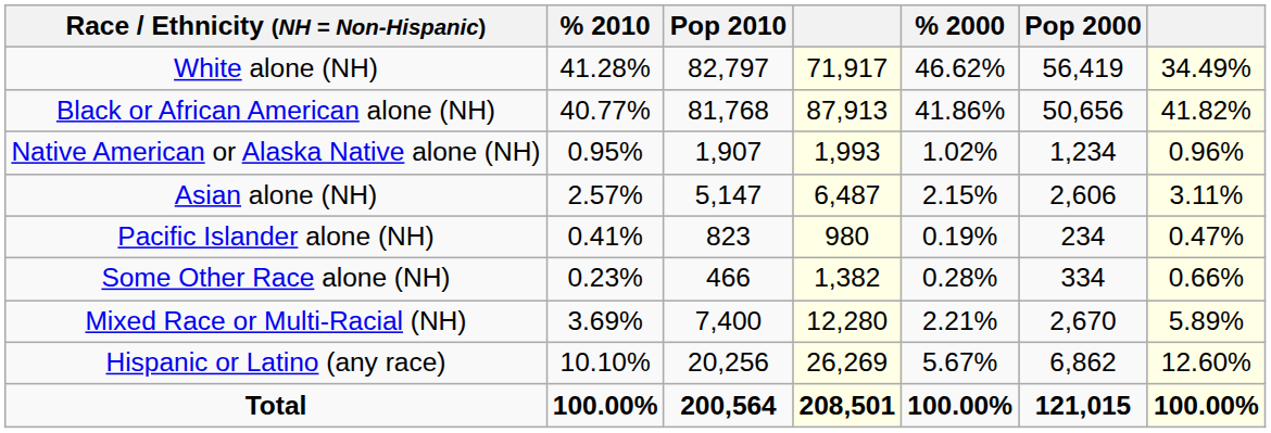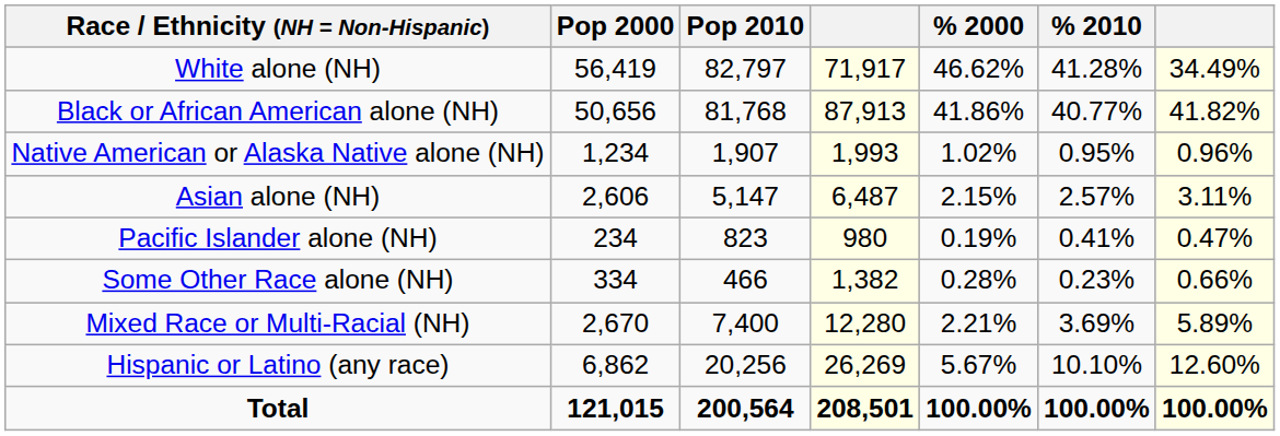columns swapped: Pop 2000 <-> % 2010
